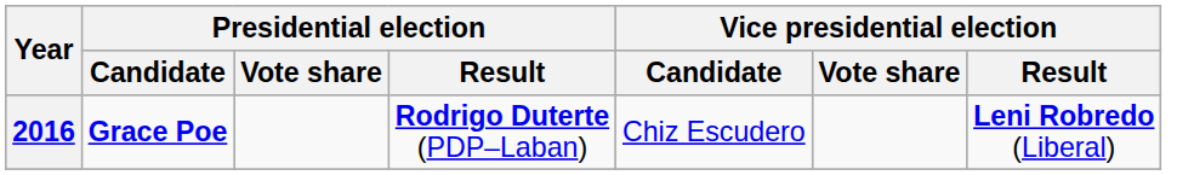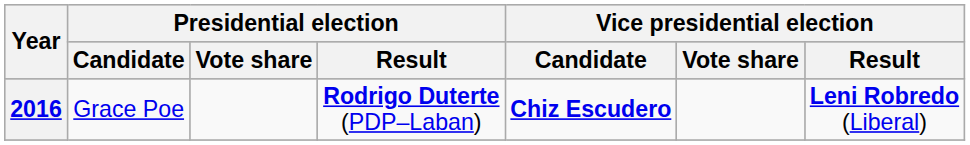2016 | Presidential election / Candidate: bold -> normal
2016 | Vice presidential election / Candidate: normal -> bold
